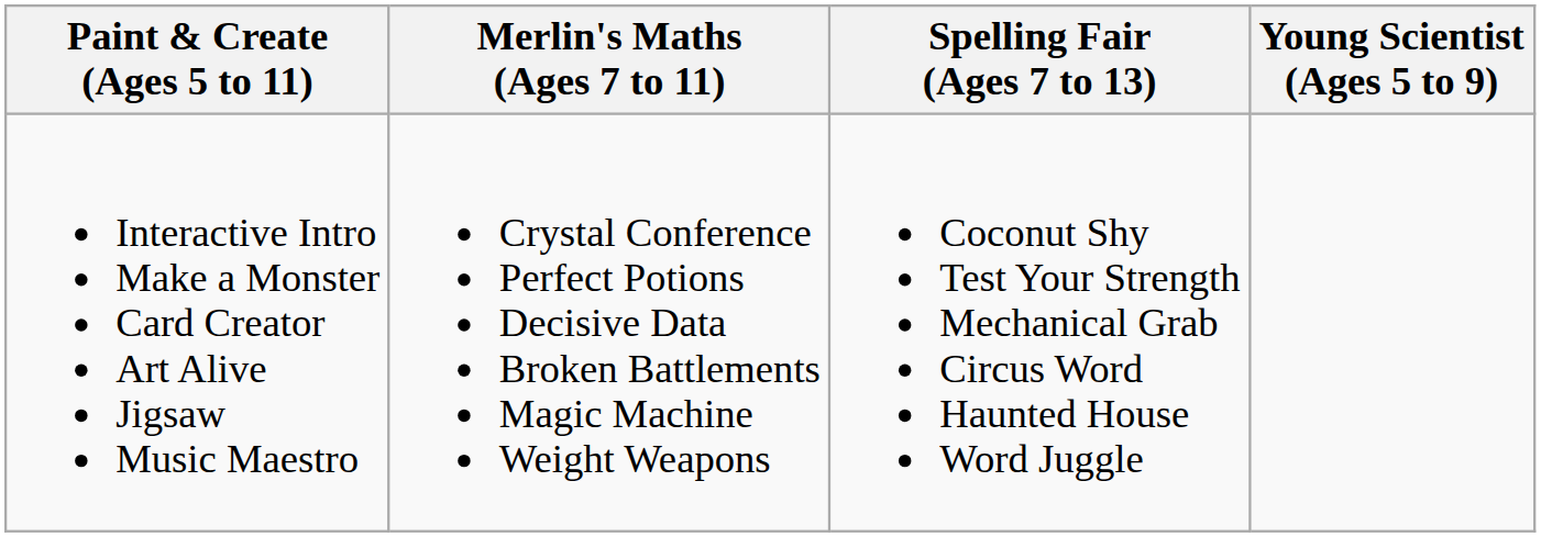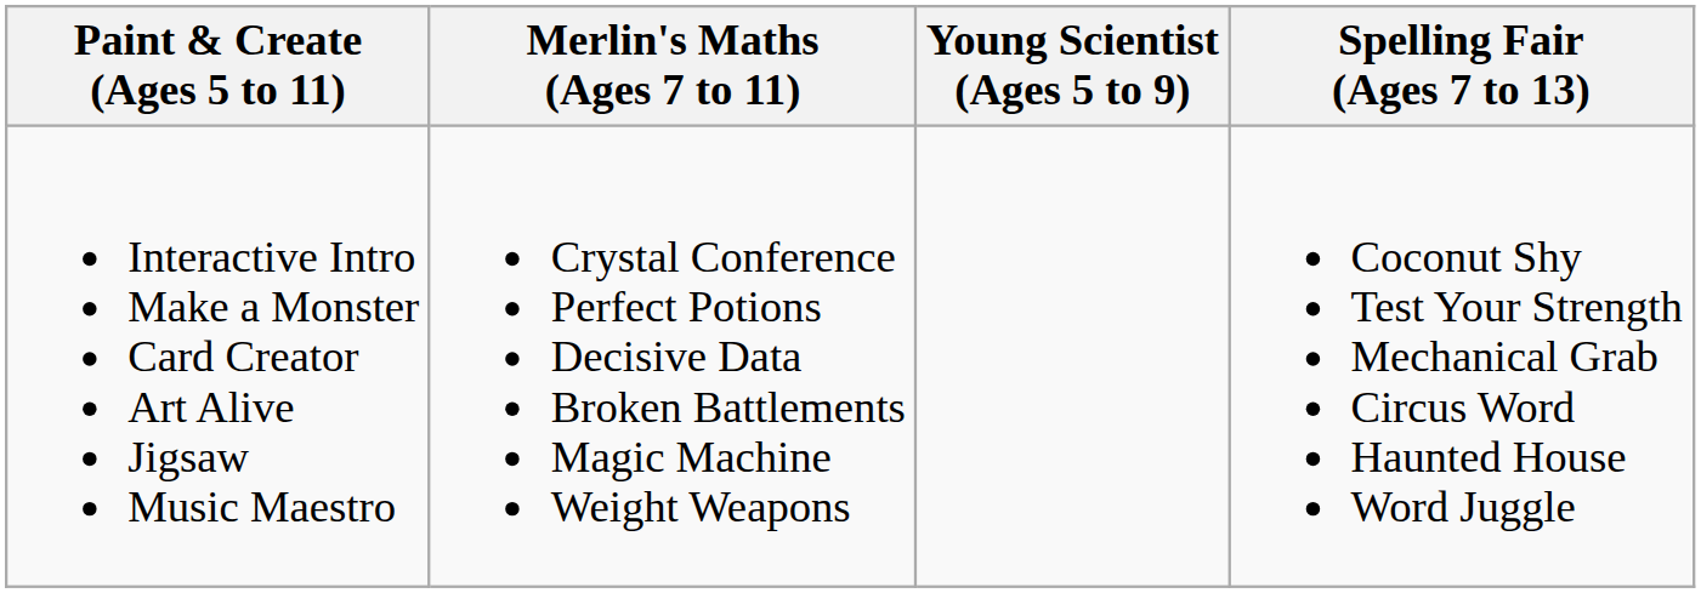columns swapped: Spelling Fair (Ages 7 to 13) <-> Young Scientist (Ages 5 to 9)
